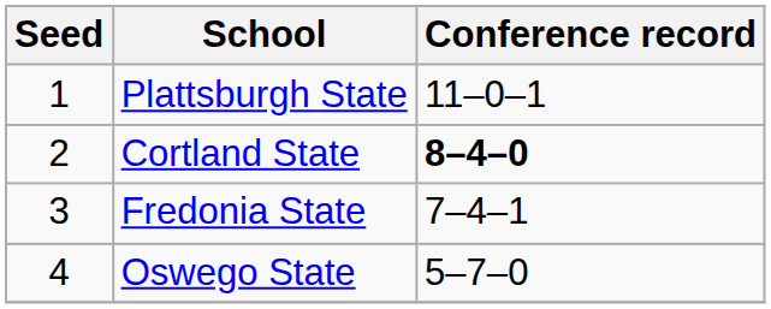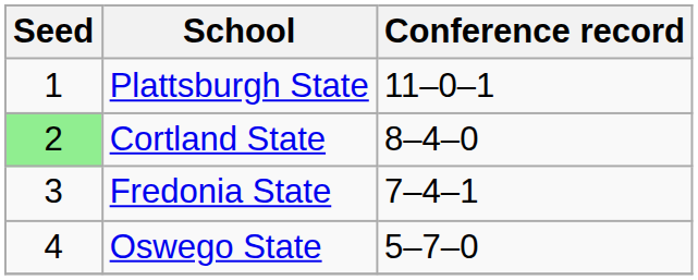Cortland State | Seed: no background -> lightgreen background
Cortland State | Conference record: bold -> normal
